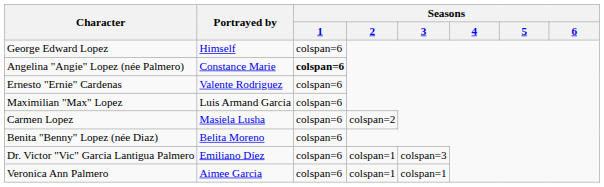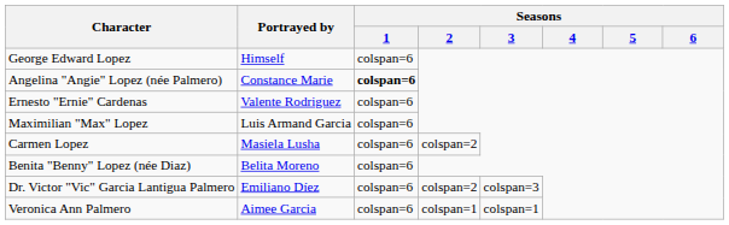Dr. Victor "Vic" Garcia Lantigua Palmero | Seasons / 2: colspan=1 -> colspan=2
